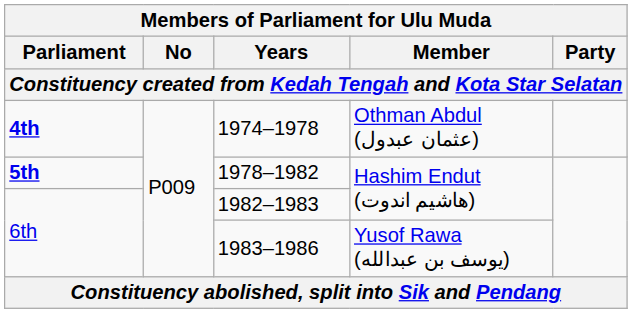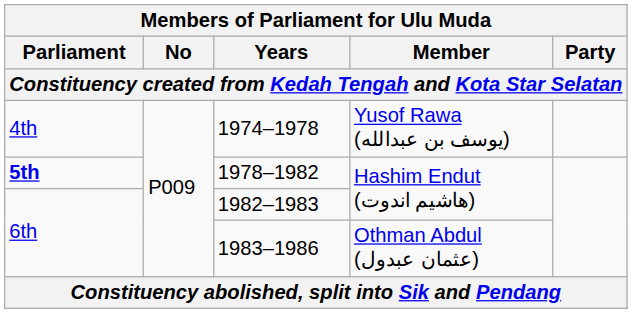1974–1978 | Parliament: bold -> normal
1974–1978 | Member: Othman Abdul (عثمان عبدول) -> Yusof Rawa (يوسف بن عبدالله)
1983–1986 | Member: Yusof Rawa (يوسف بن عبدالله) -> Othman Abdul (عثمان عبدول)
